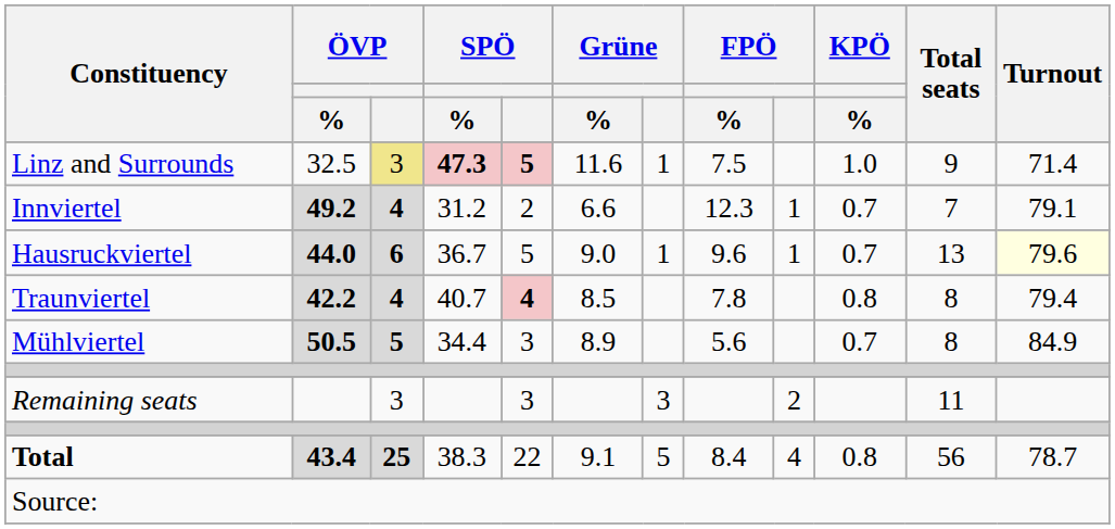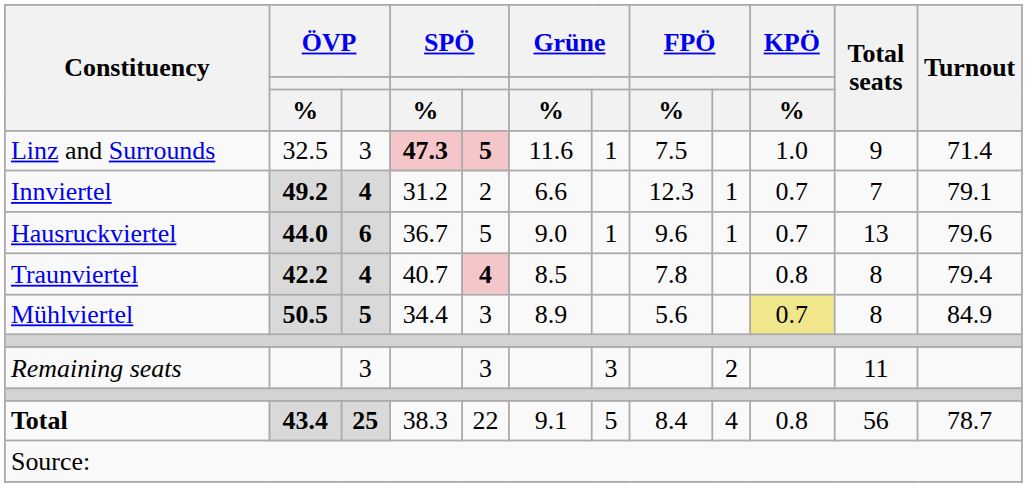Linz and Surrounds | ÖVP: khaki background -> no background
Hausruckviertel | Turnout: lightyellow background -> no background
Mühlviertel | KPÖ / %: no background -> khaki background
